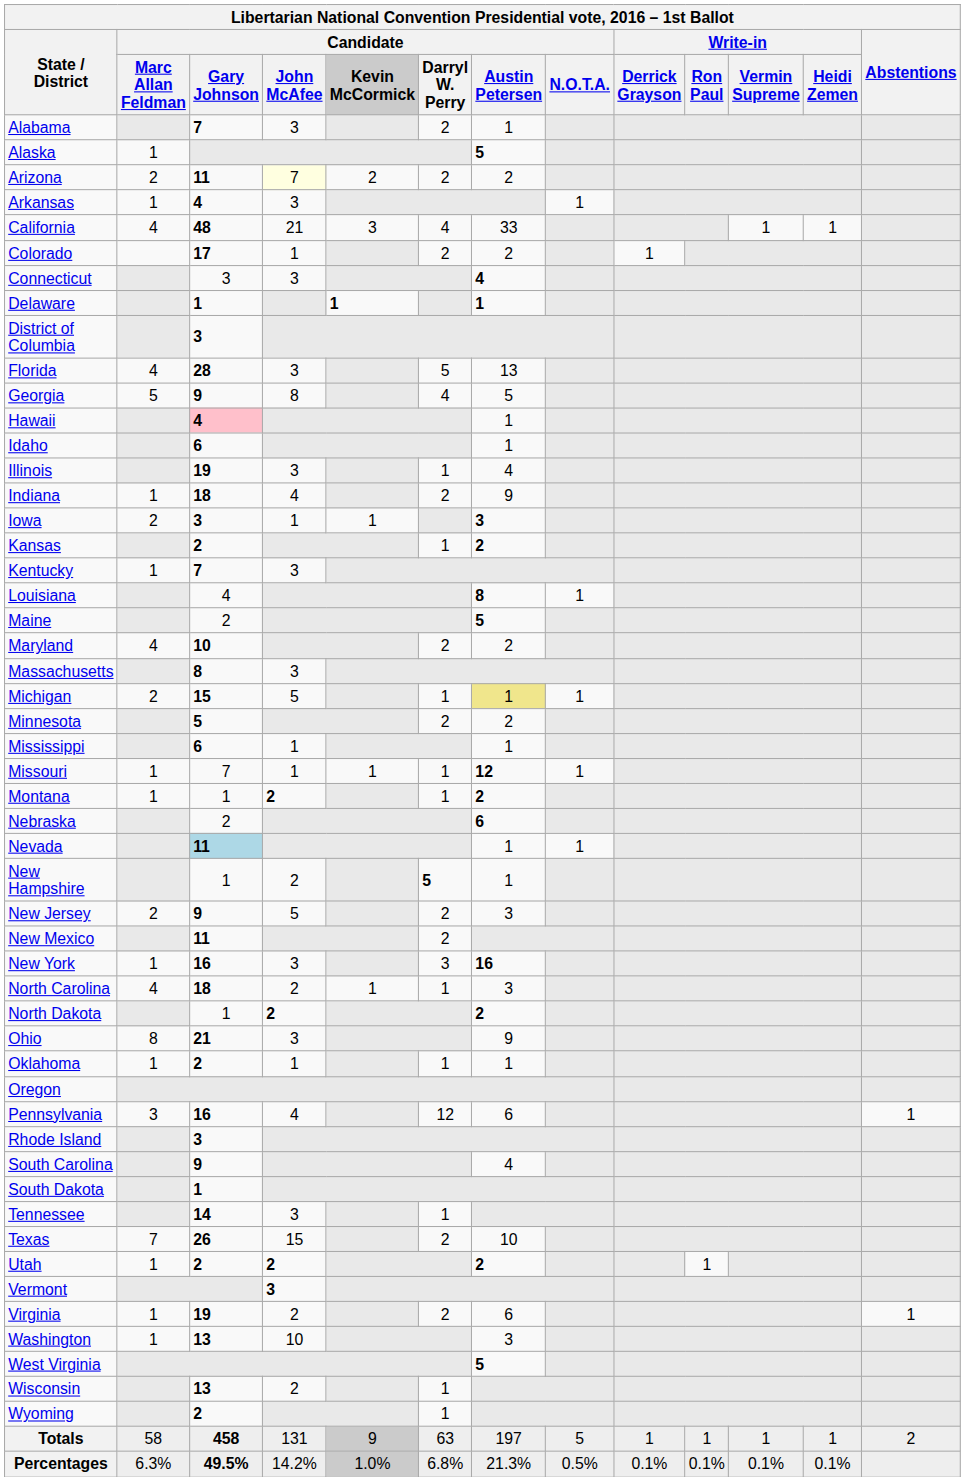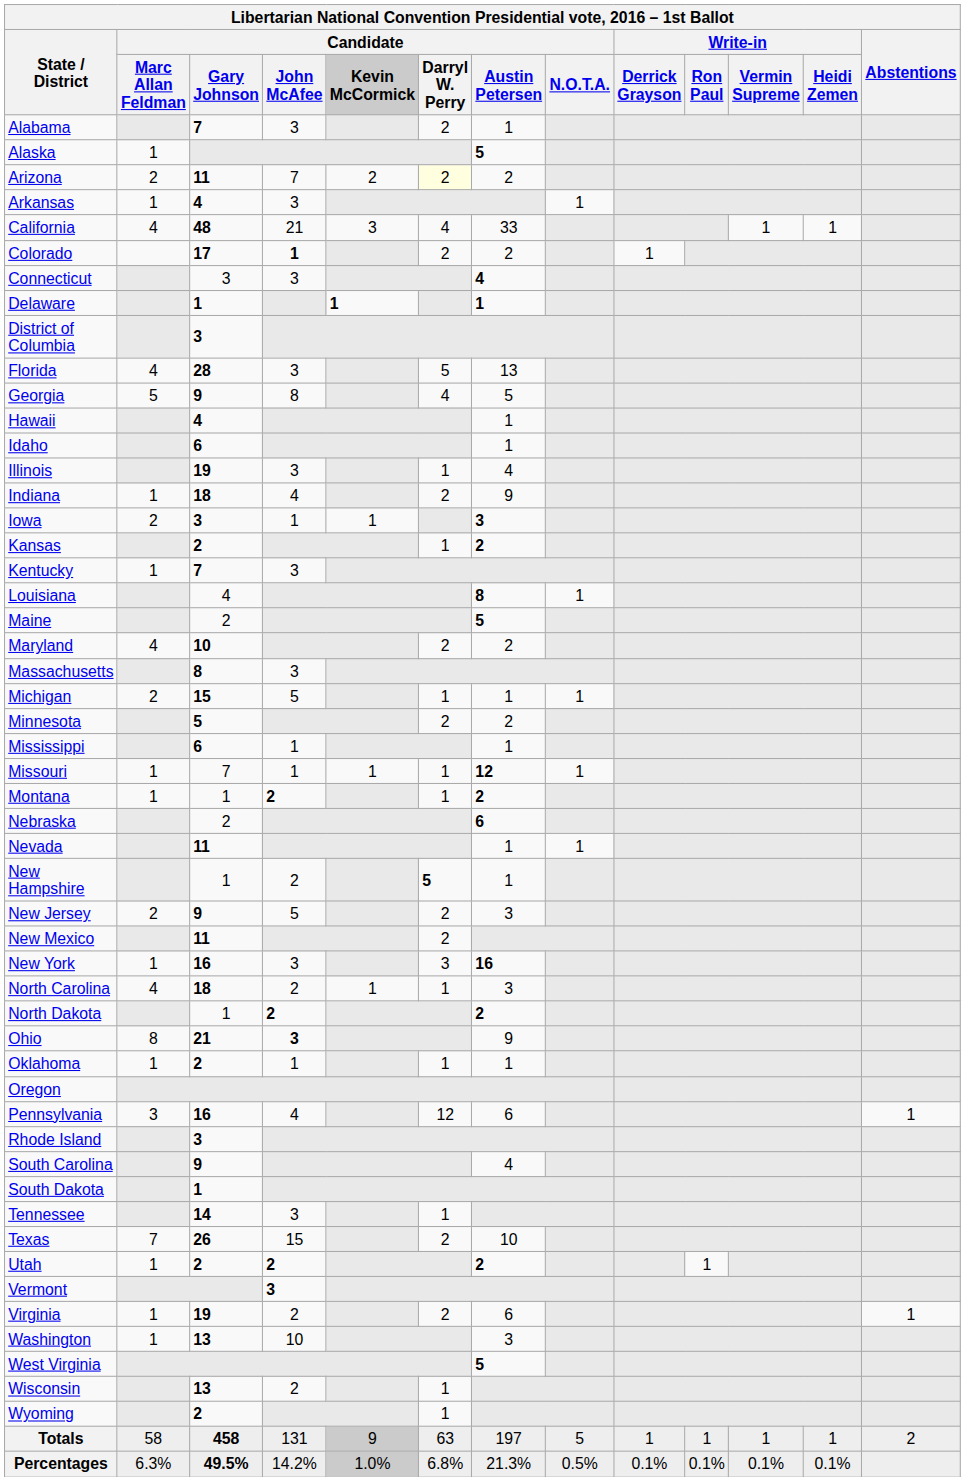Arizona | Candidate / John McAfee: lightyellow background -> no background
Arizona | Candidate / Darryl W. Perry: no background -> lightyellow background
Colorado | Candidate / John McAfee: normal -> bold
Hawaii | Candidate / Gary Johnson: pink background -> no background
Michigan | Candidate / Austin Petersen: khaki background -> no background
Nevada | Candidate / Gary Johnson: lightblue background -> no background
Ohio | Candidate / John McAfee: normal -> bold
